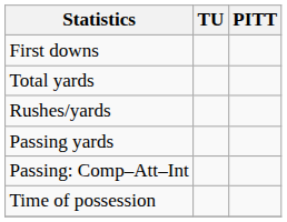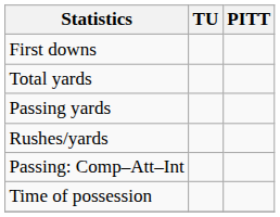rows swapped: Rushes/yards <-> Passing yards
